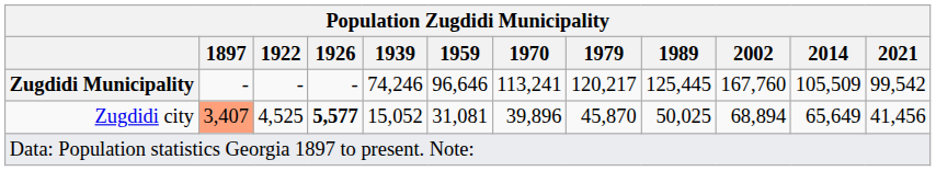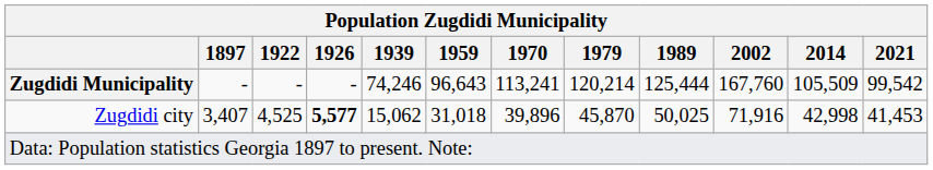Zugdidi Municipality | 1959: 96,646 -> 96,643
Zugdidi Municipality | 1979: 120,217 -> 120,214
Zugdidi Municipality | 1989: 125,445 -> 125,444
Zugdidi city | 1897: lightsalmon background -> no background
Zugdidi city | 1939: 15,052 -> 15,062
Zugdidi city | 1959: 31,081 -> 31,018
Zugdidi city | 2002: 68,894 -> 71,916
Zugdidi city | 2014: 65,649 -> 42,998
Zugdidi city | 2021: 41,456 -> 41,453
